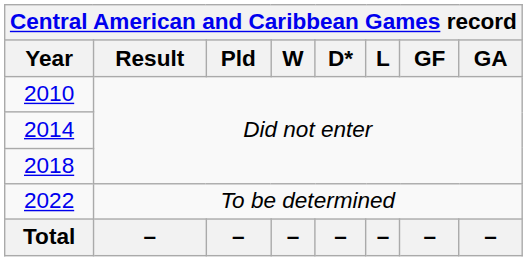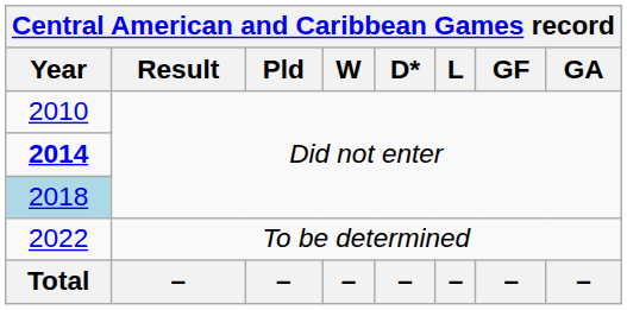2014 | Central American and Caribbean Games record / Year: normal -> bold
2018 | Central American and Caribbean Games record / Year: no background -> lightblue background
